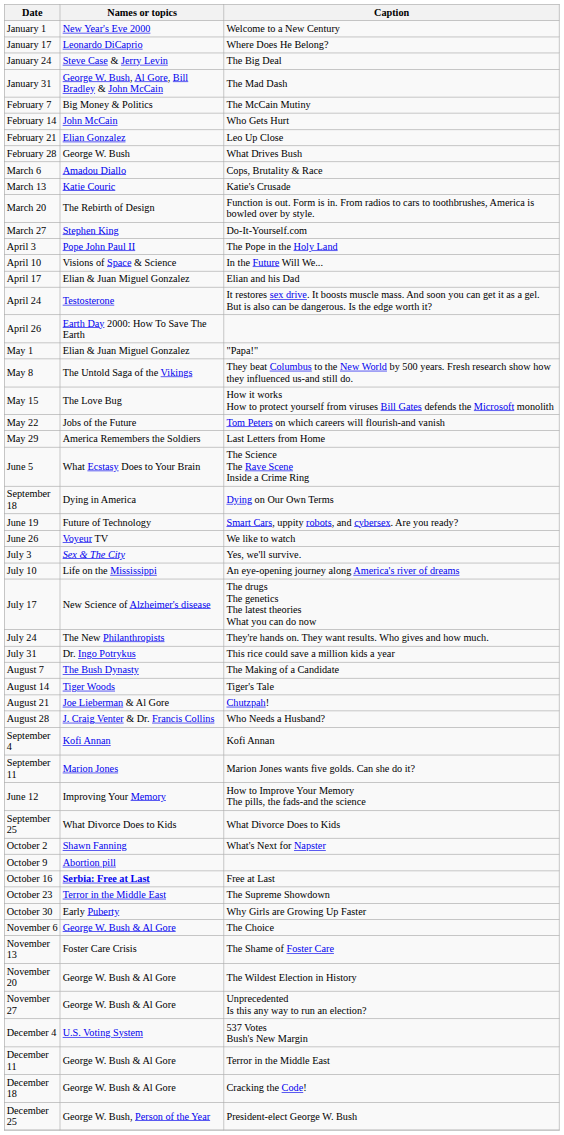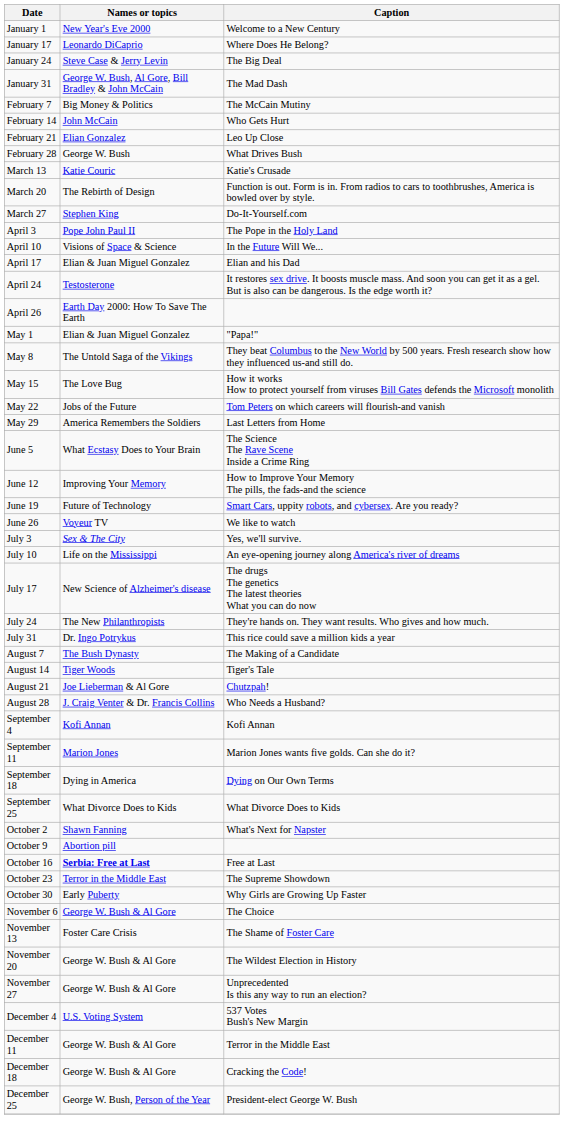- row: March 6 | Amadou Diallo | Cops, Brutality & Race
rows swapped: June 12 <-> September 18
